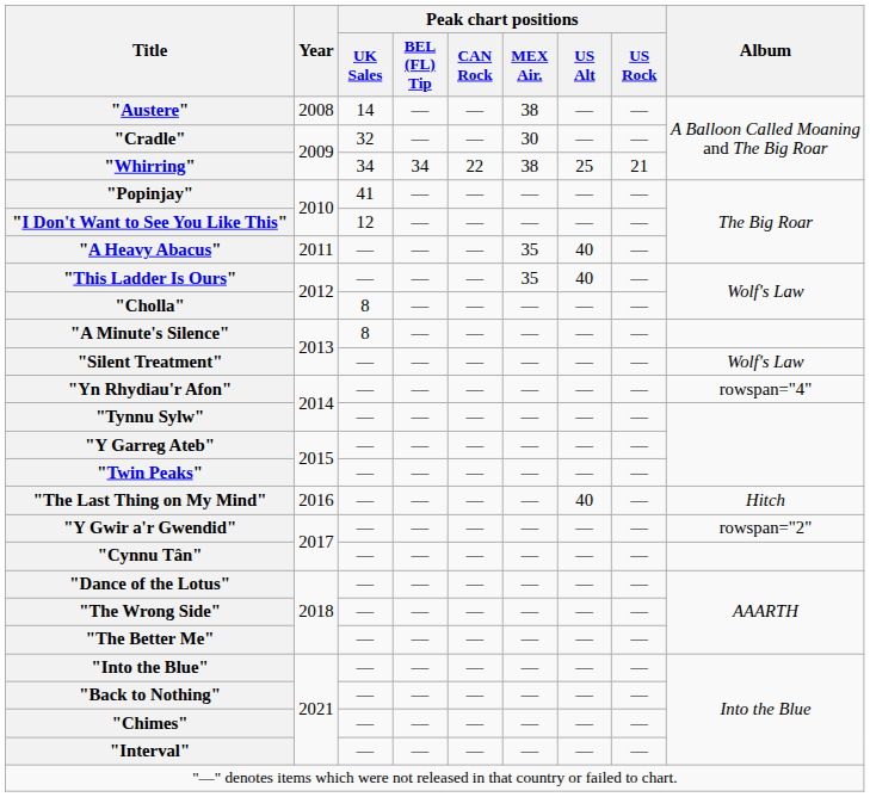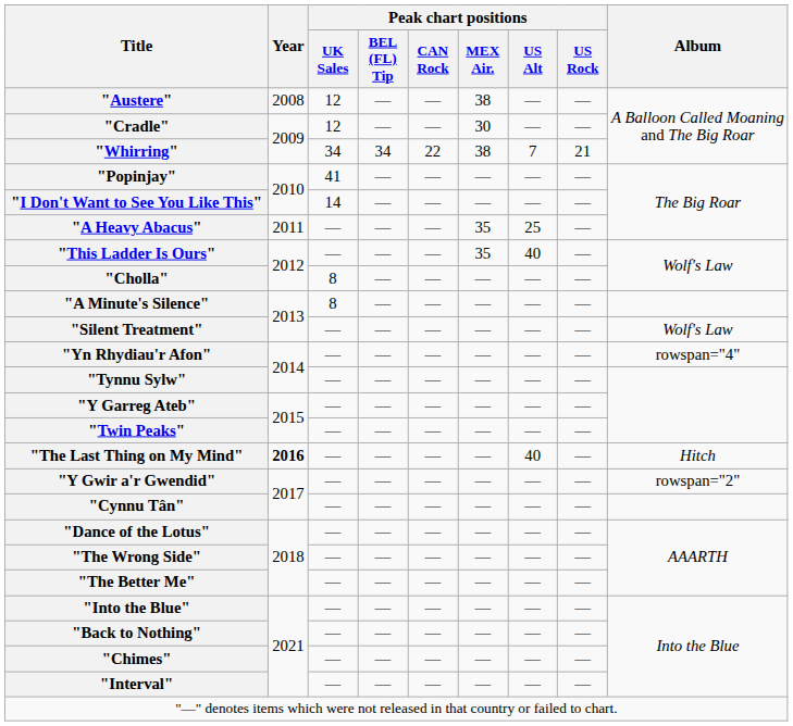"Austere" | Peak chart positions / UK Sales: 14 -> 12
"Cradle" | Peak chart positions / UK Sales: 32 -> 12
"Whirring" | Peak chart positions / US Alt: 25 -> 7
"I Don't Want to See You Like This" | Peak chart positions / UK Sales: 12 -> 14
"A Heavy Abacus" | Peak chart positions / US Alt: 40 -> 25
"The Last Thing on My Mind" | Year: normal -> bold
